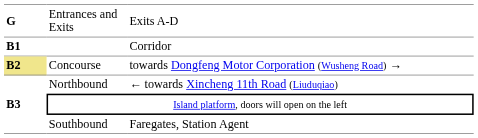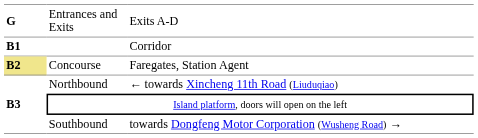Concourse | column 3: towards Dongfeng Motor Corporation (Wusheng Road) → -> Faregates, Station Agent
Southbound | column 3: Faregates, Station Agent -> towards Dongfeng Motor Corporation (Wusheng Road) →
